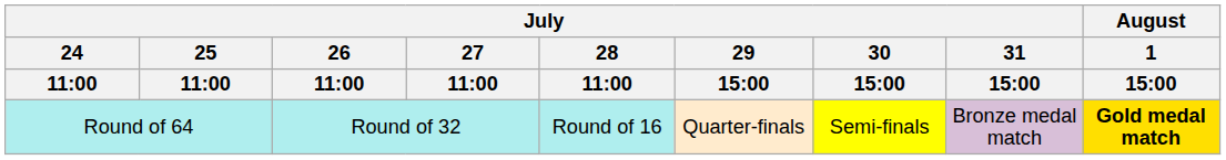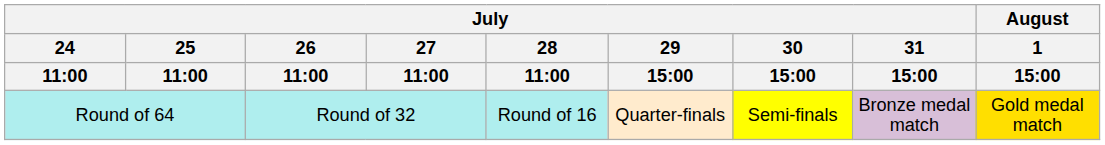Round of 64 | August / 1 / 15:00: bold -> normal
